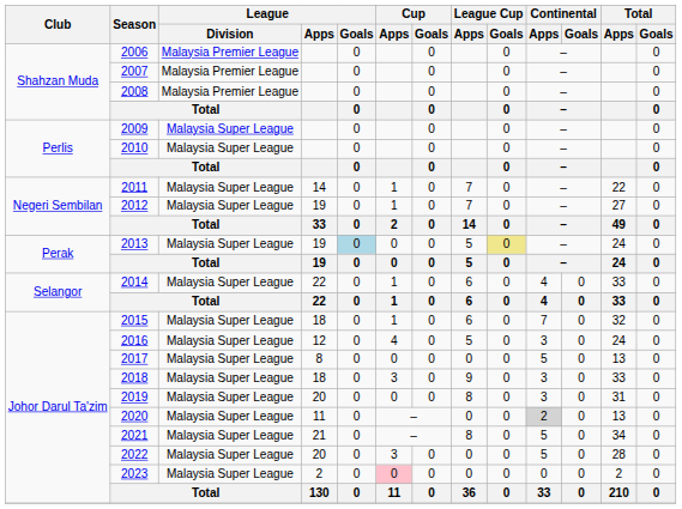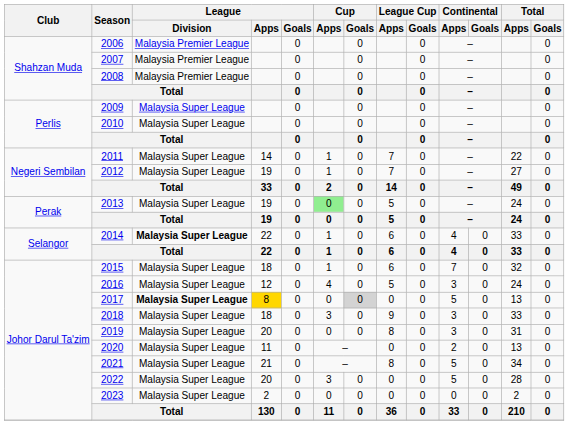2013 | League / Goals: lightblue background -> no background
2013 | Cup / Apps: no background -> lightgreen background
2013 | League Cup / Goals: khaki background -> no background
2014 | League / Division: normal -> bold
2017 | League / Division: normal -> bold
2017 | League / Apps: no background -> gold background
2017 | Cup / Goals: no background -> lightgrey background
2020 | Continental / Apps: lightgrey background -> no background
2023 | Cup / Apps: pink background -> no background
